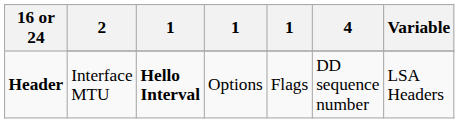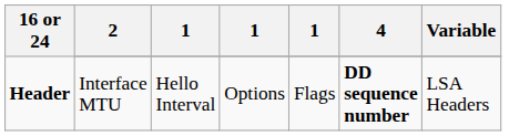Interface MTU | column 3: bold -> normal
Interface MTU | 4: normal -> bold
